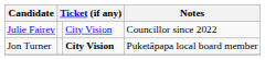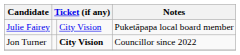Julie Fairey | Notes: Councillor since 2022 -> Puketāpapa local board member
Jon Turner | Notes: Puketāpapa local board member -> Councillor since 2022
